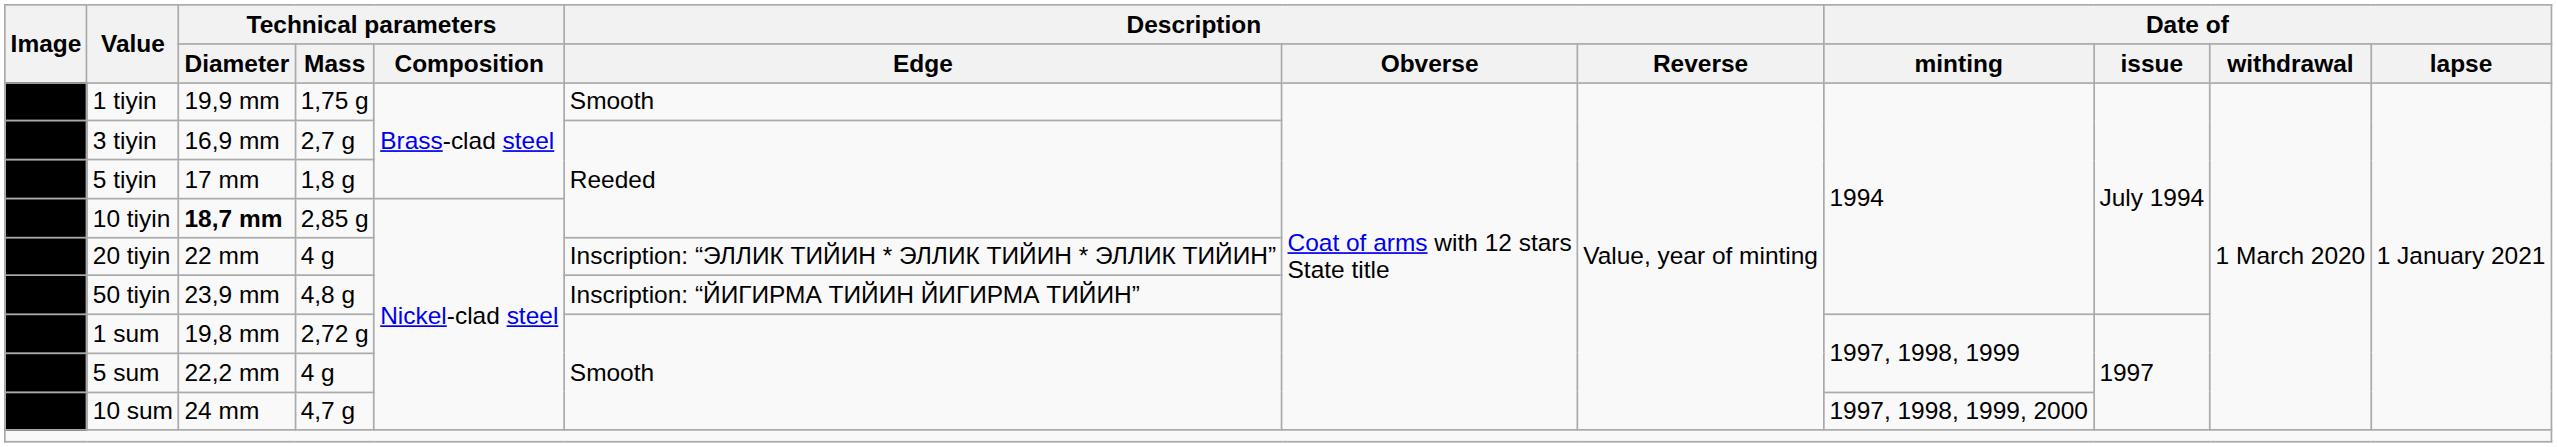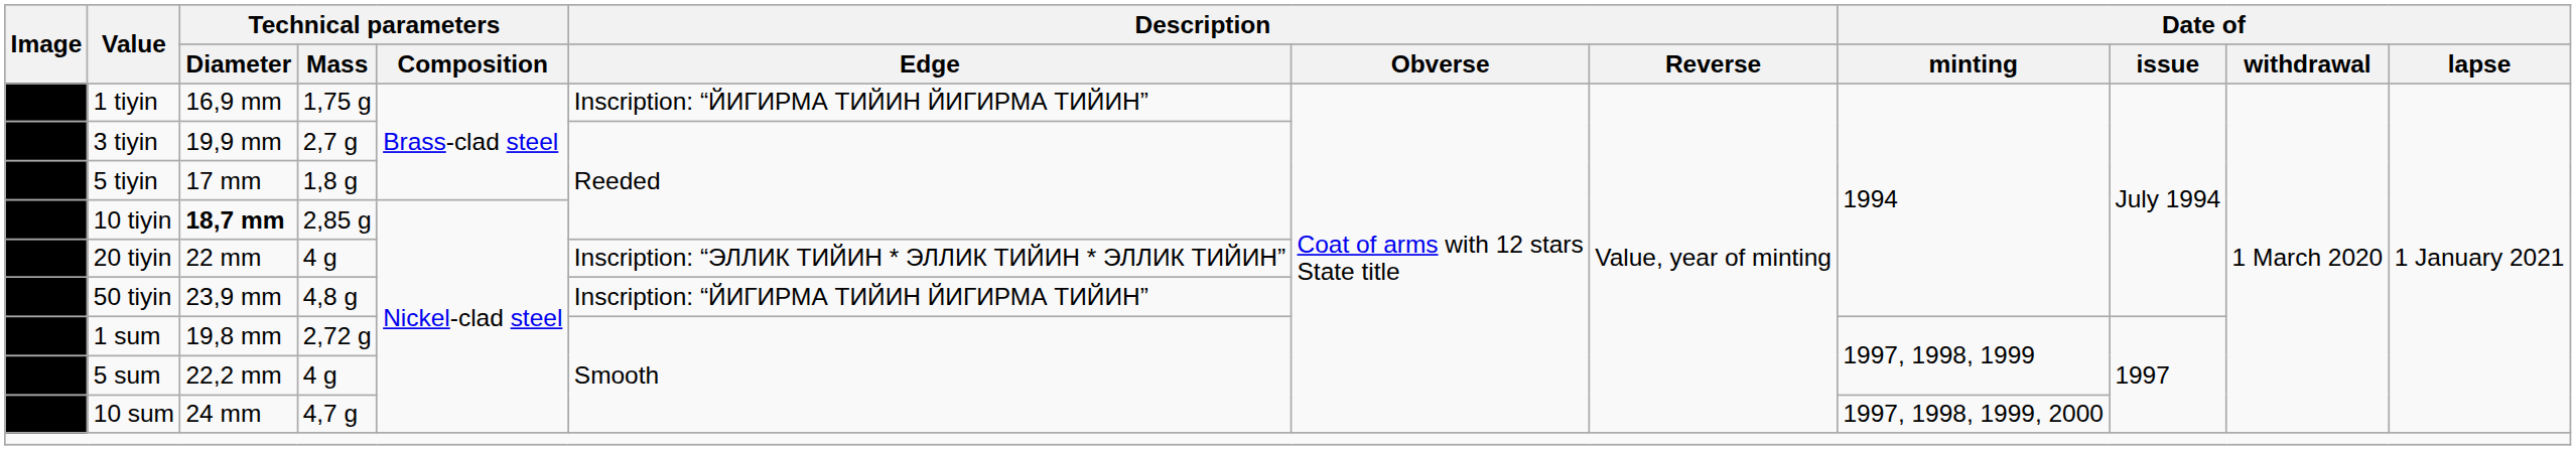1 tiyin | Technical parameters / Diameter: 19,9 mm -> 16,9 mm
1 tiyin | Description / Edge: Smooth -> Inscription: “ЙИГИРМА ТИЙИН ЙИГИРМА ТИЙИН”
3 tiyin | Technical parameters / Diameter: 16,9 mm -> 19,9 mm
